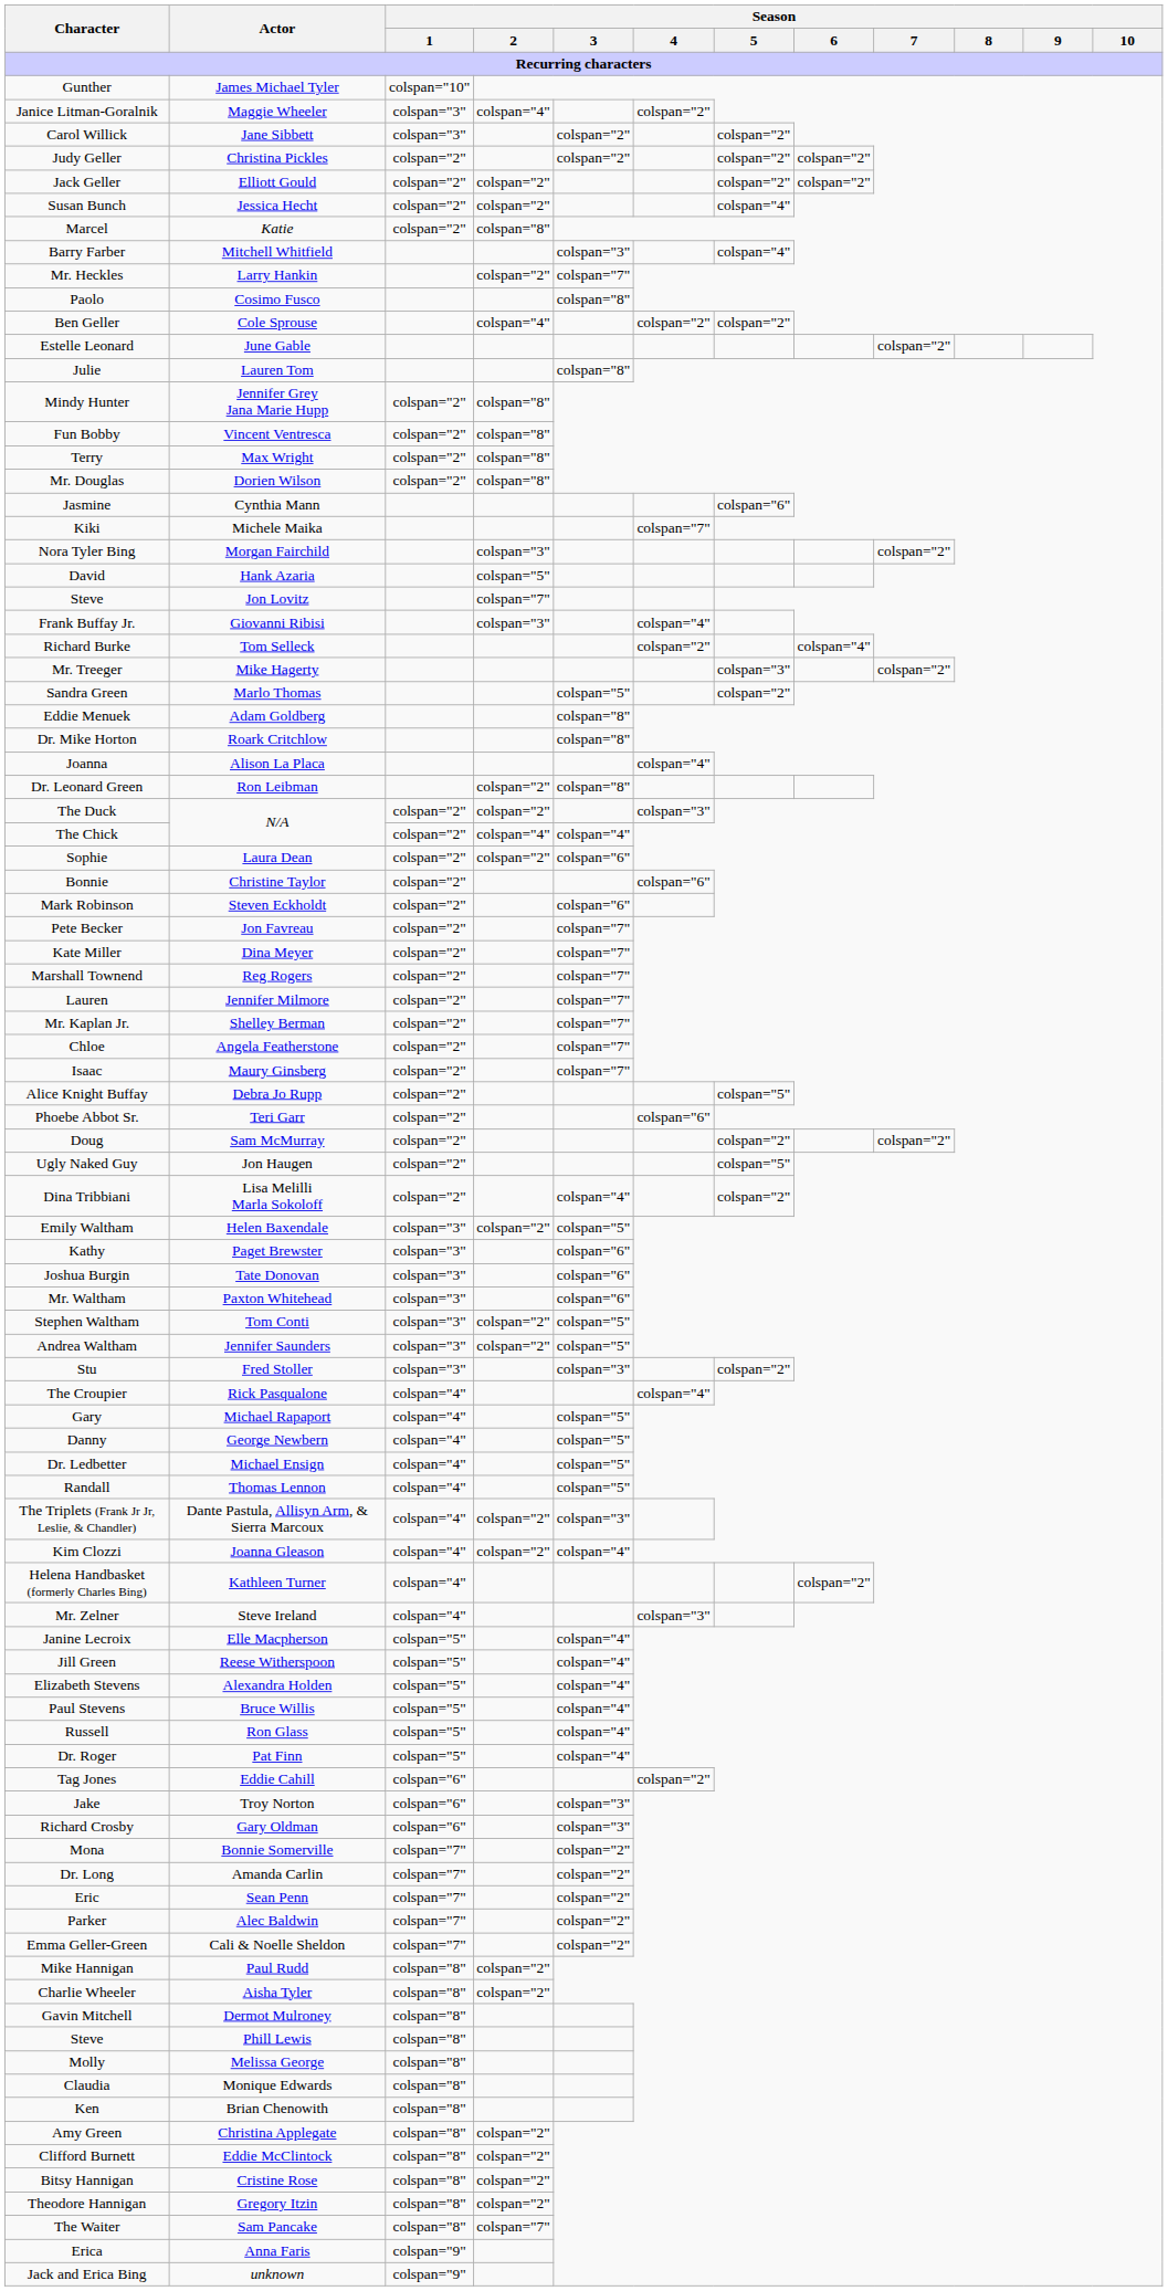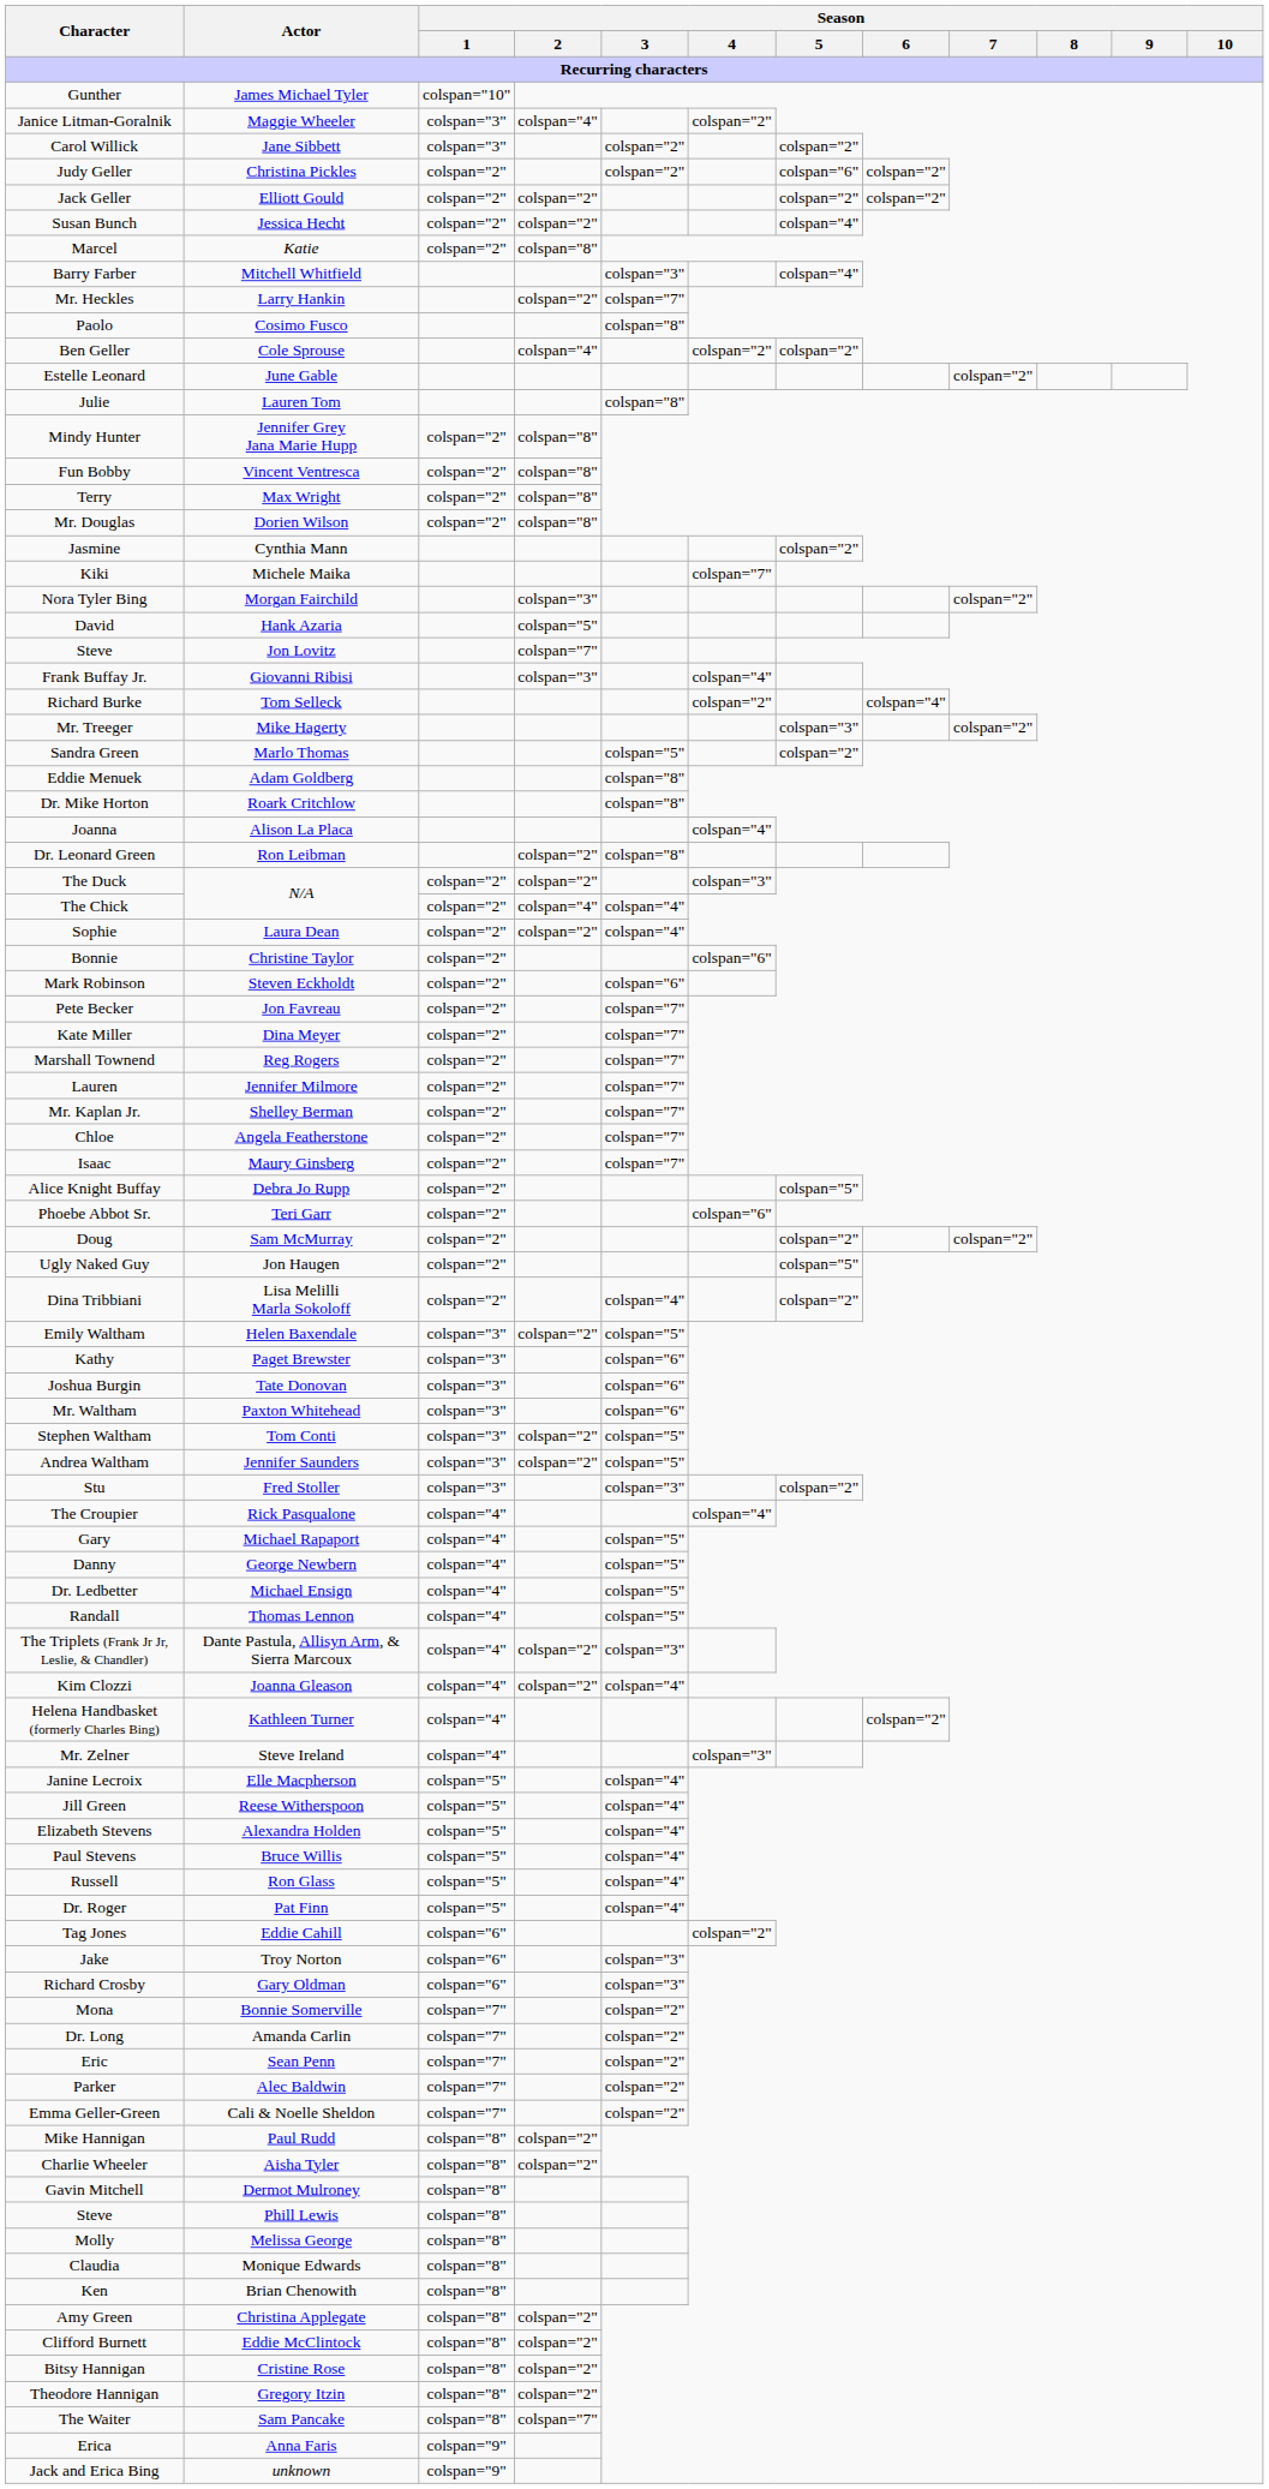Judy Geller | Season / 5: colspan="2" -> colspan="6"
Jasmine | Season / 5: colspan="6" -> colspan="2"
Sophie | Season / 3: colspan="6" -> colspan="4"
